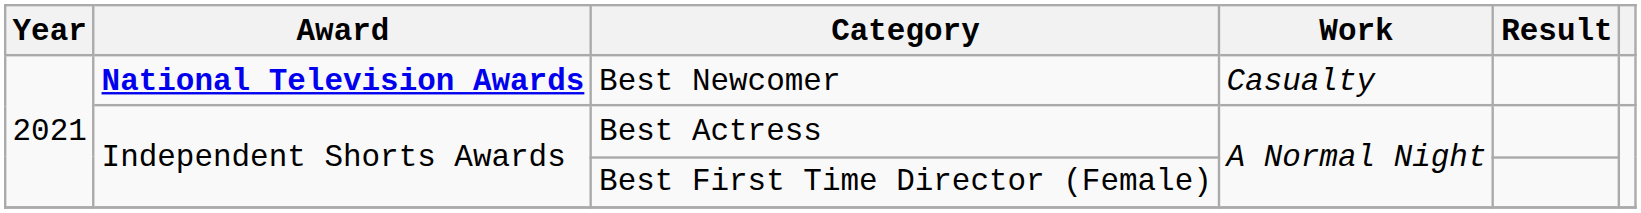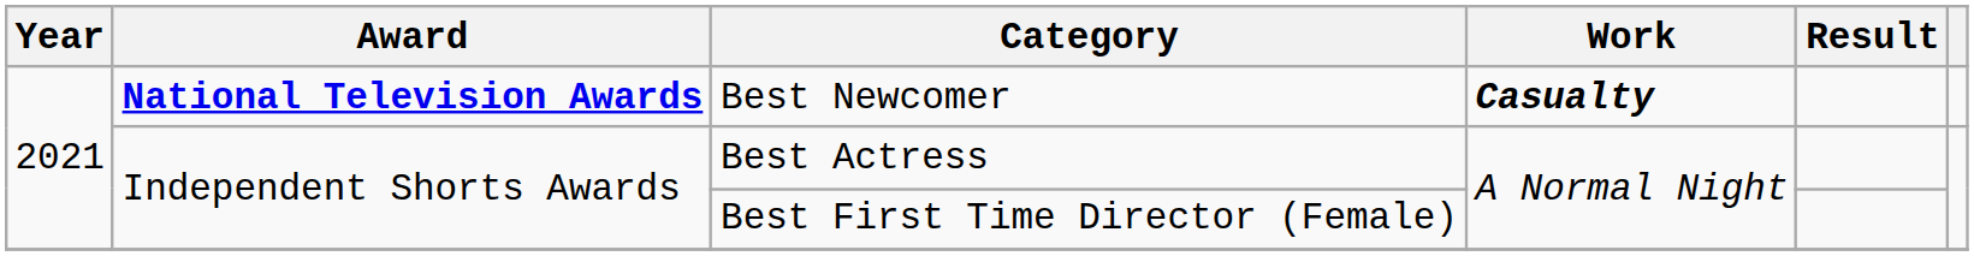Best Newcomer | Work: normal -> bold
